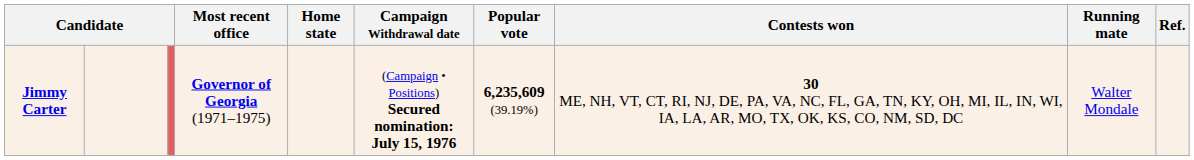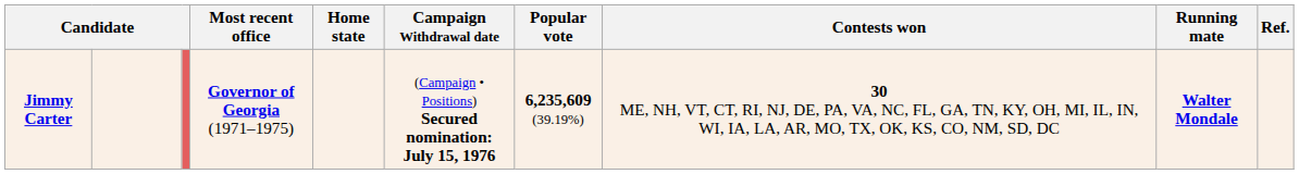Jimmy Carter | Running mate: normal -> bold
